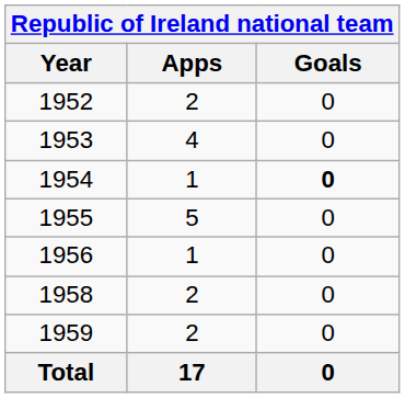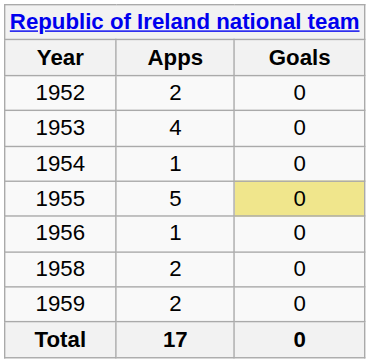1954 | Goals: bold -> normal
1955 | Goals: no background -> khaki background
